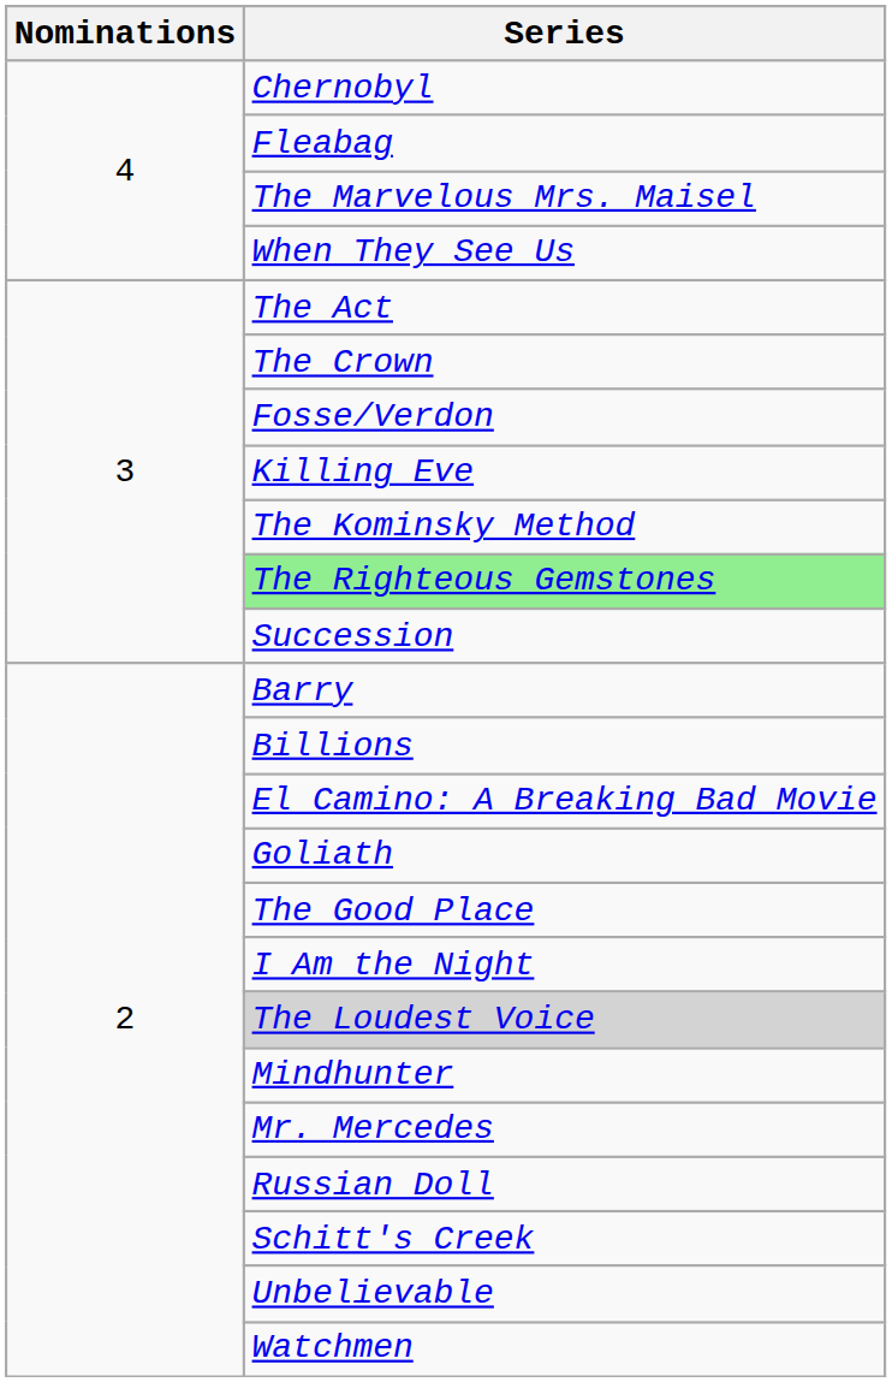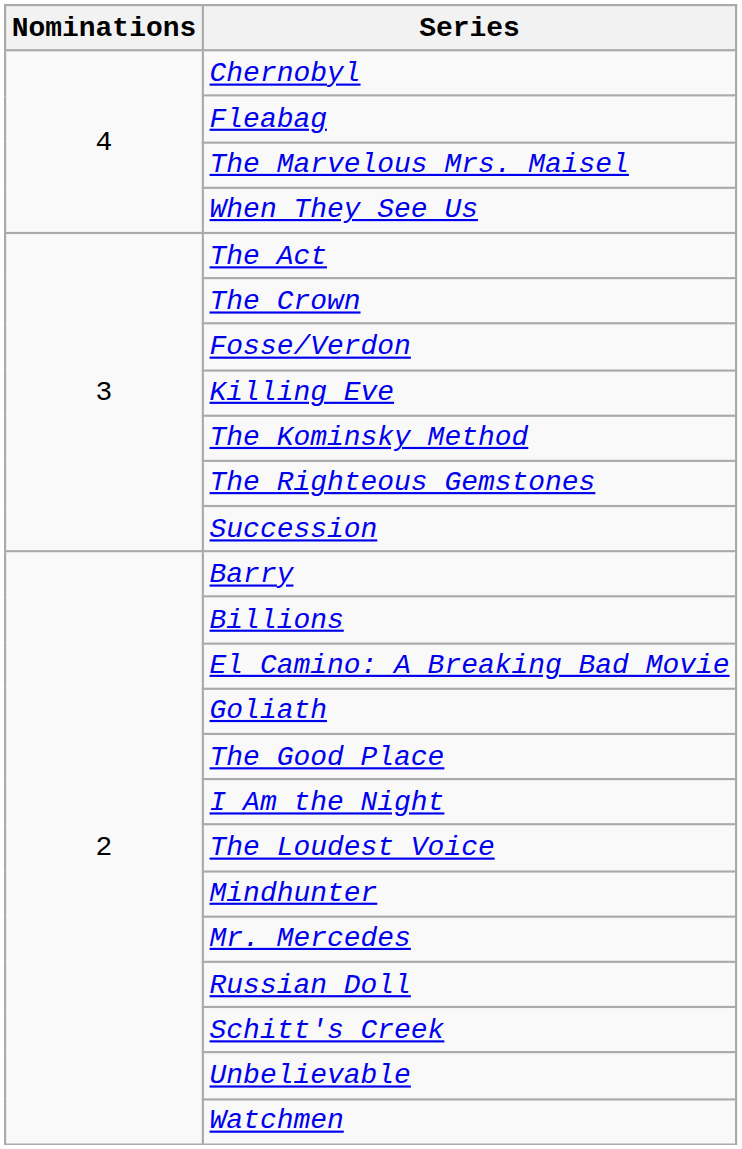The Righteous Gemstones | Series: lightgreen background -> no background
The Loudest Voice | Series: lightgrey background -> no background
